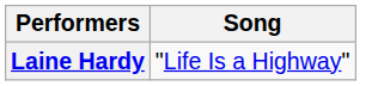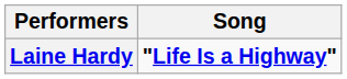Laine Hardy | Song: normal -> bold
